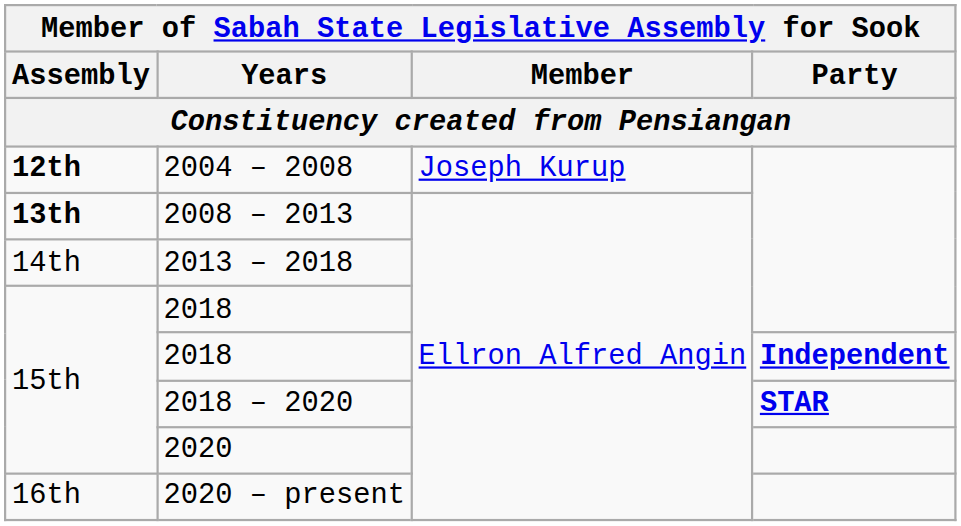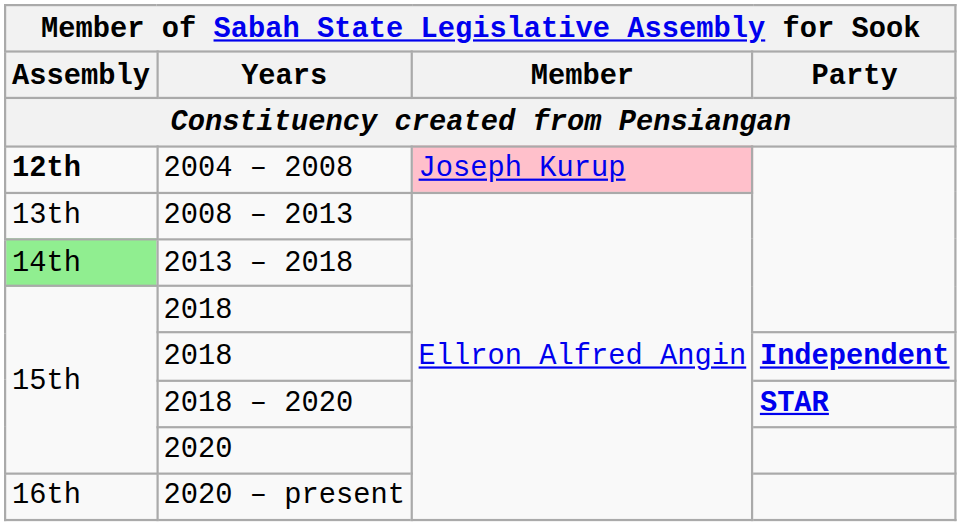2004 – 2008 | Member: no background -> pink background
2008 – 2013 | Assembly: bold -> normal
2013 – 2018 | Assembly: no background -> lightgreen background
